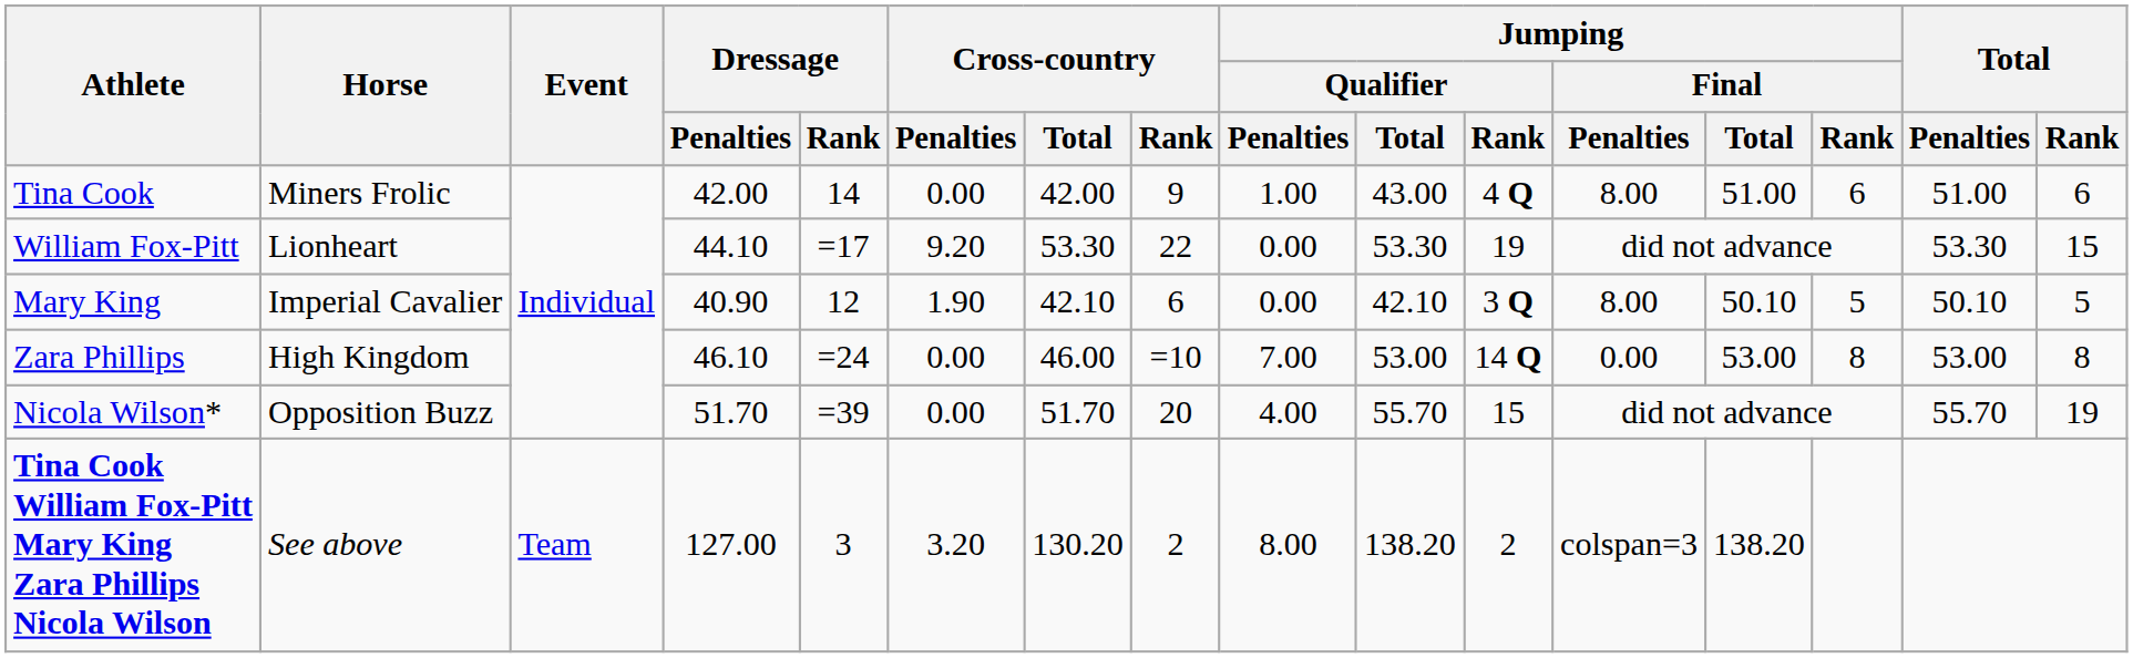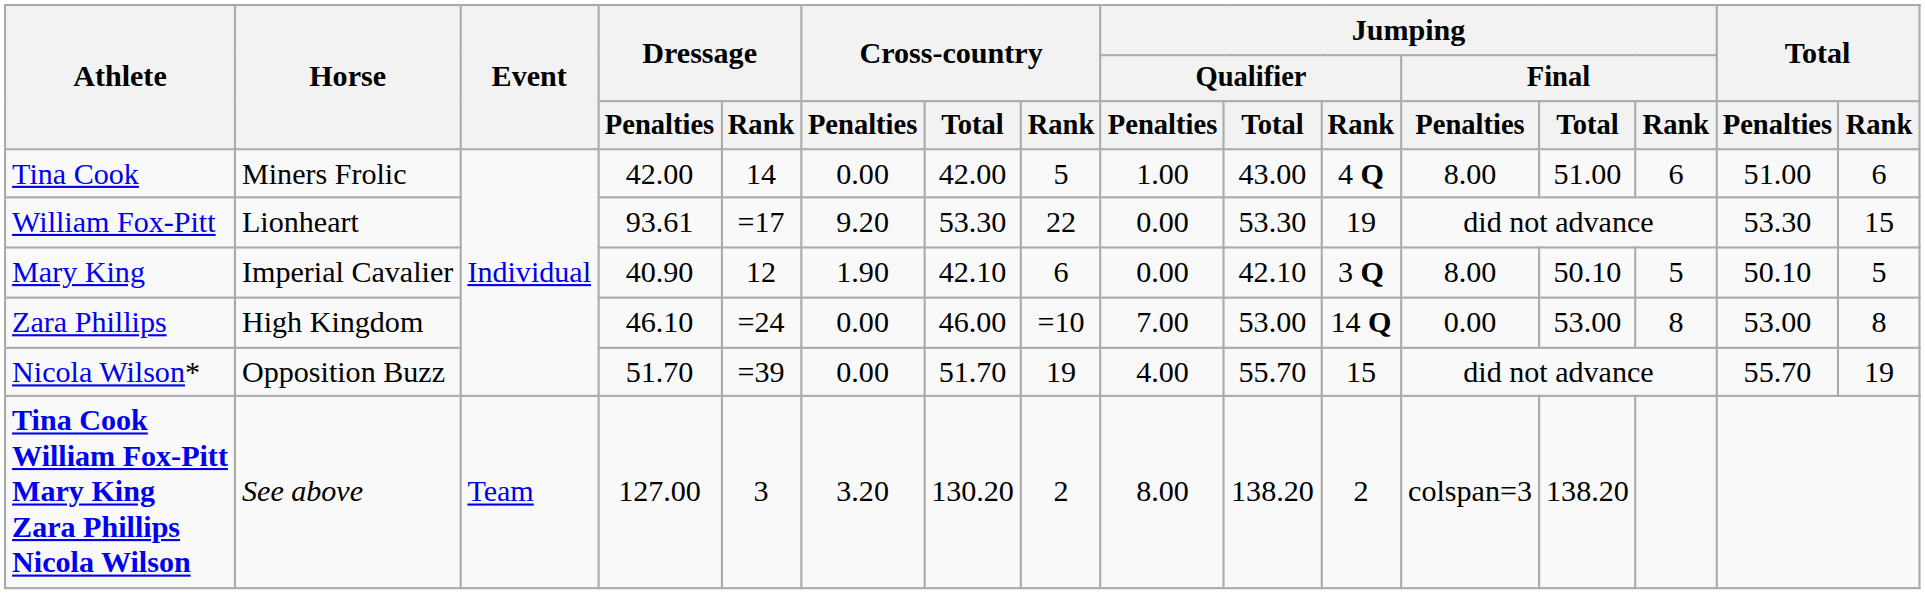Tina Cook | Cross-country / Rank: 9 -> 5
William Fox-Pitt | Dressage / Penalties: 44.10 -> 93.61
Nicola Wilson* | Cross-country / Rank: 20 -> 19
